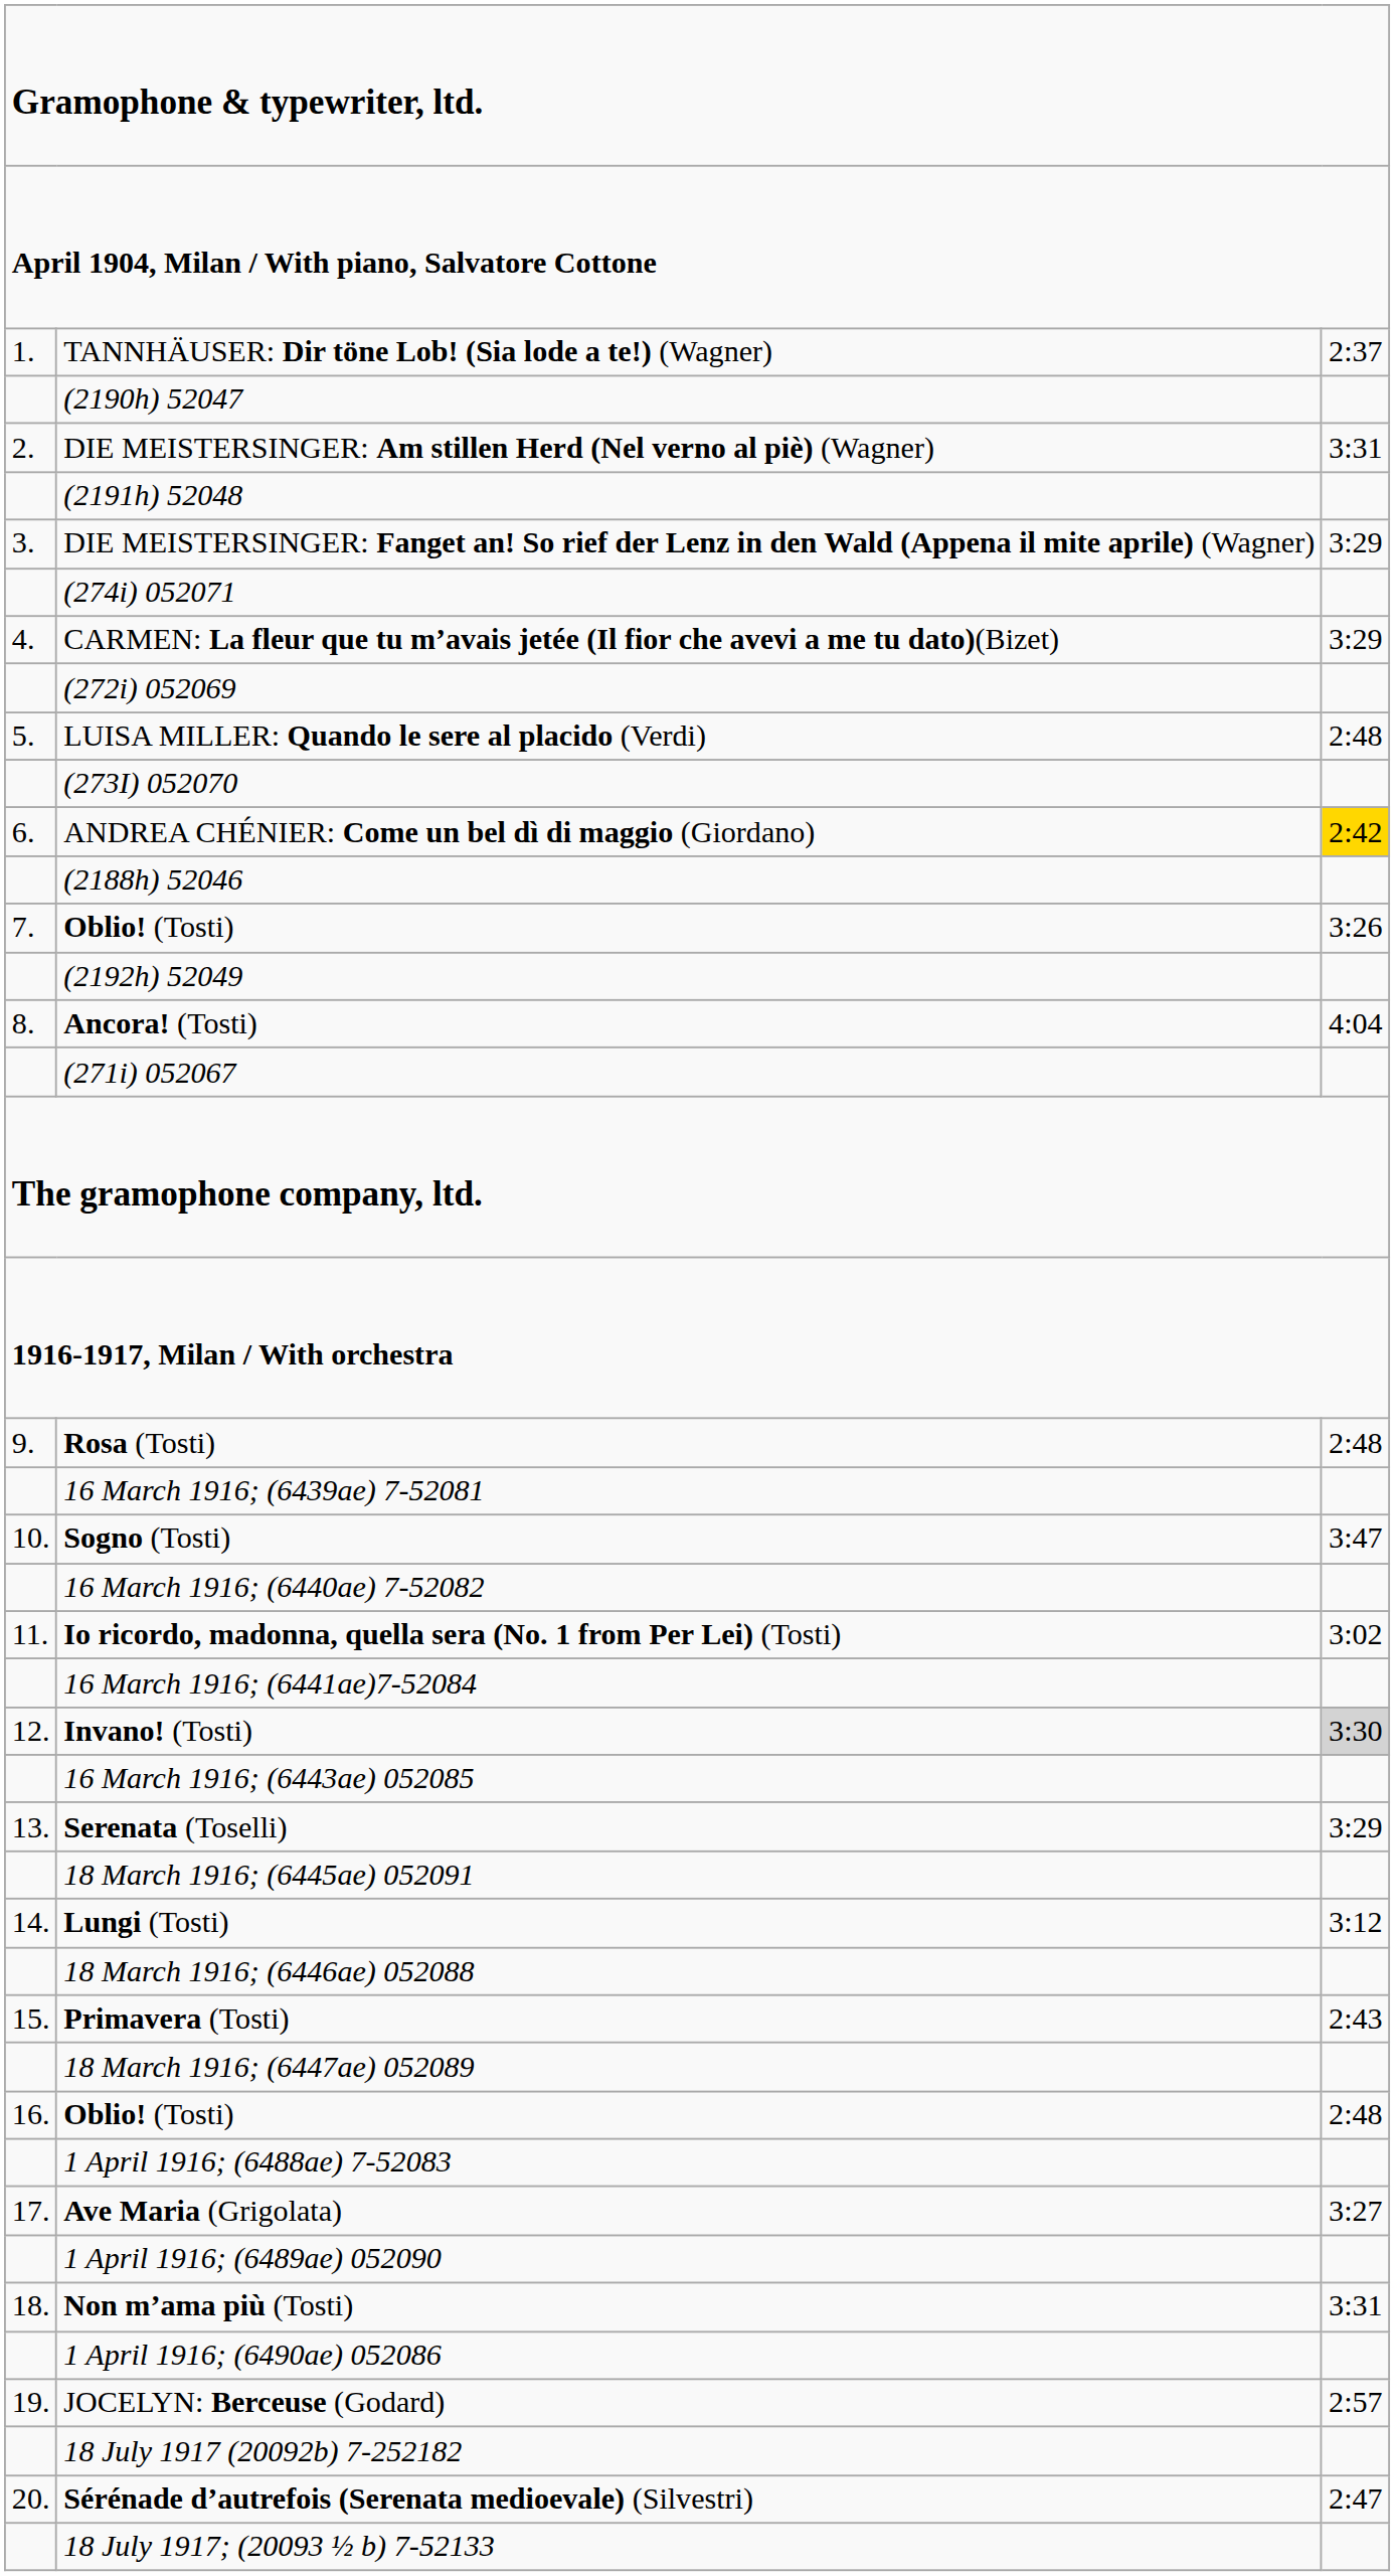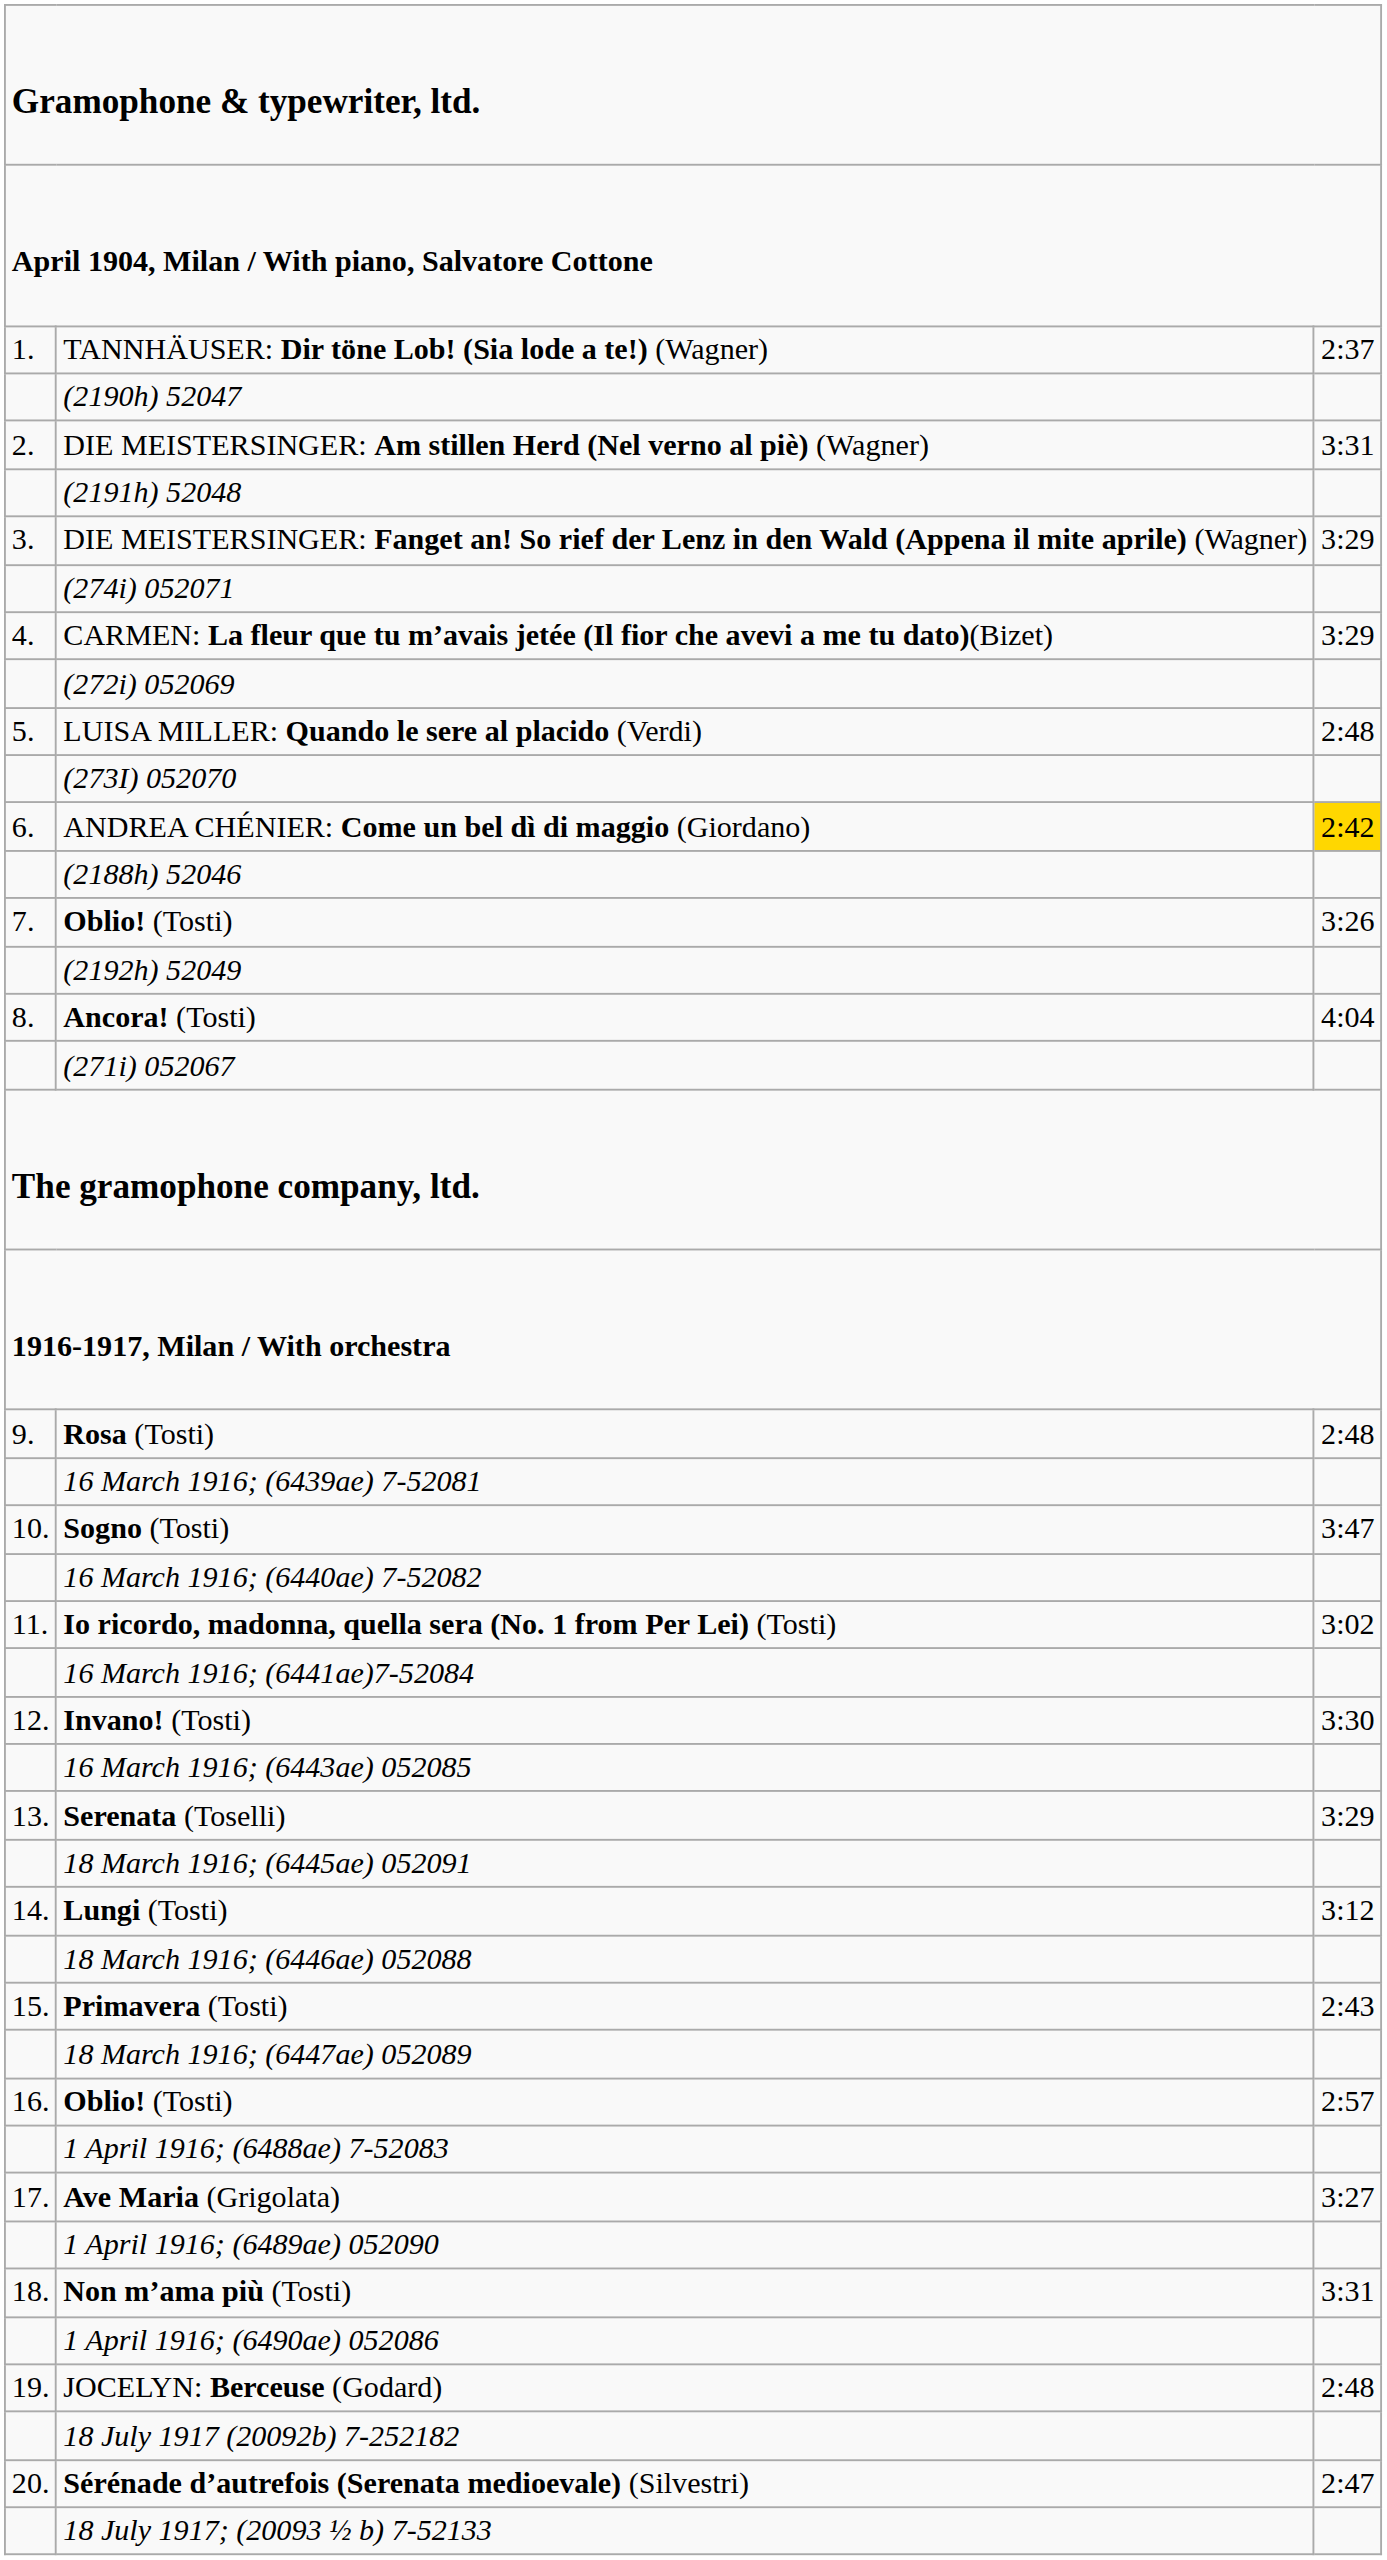Invano! (Tosti) | column 3: lightgrey background -> no background
16. / Oblio! (Tosti) | column 3: 2:48 -> 2:57
JOCELYN: Berceuse (Godard) | column 3: 2:57 -> 2:48
